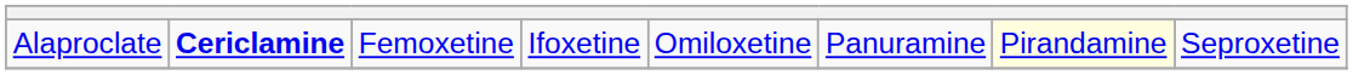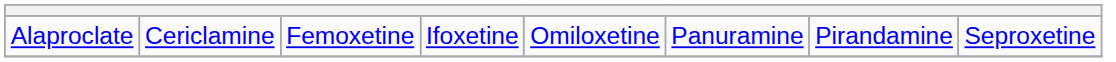Alaproclate | column 2: bold -> normal
Alaproclate | column 7: lightyellow background -> no background
